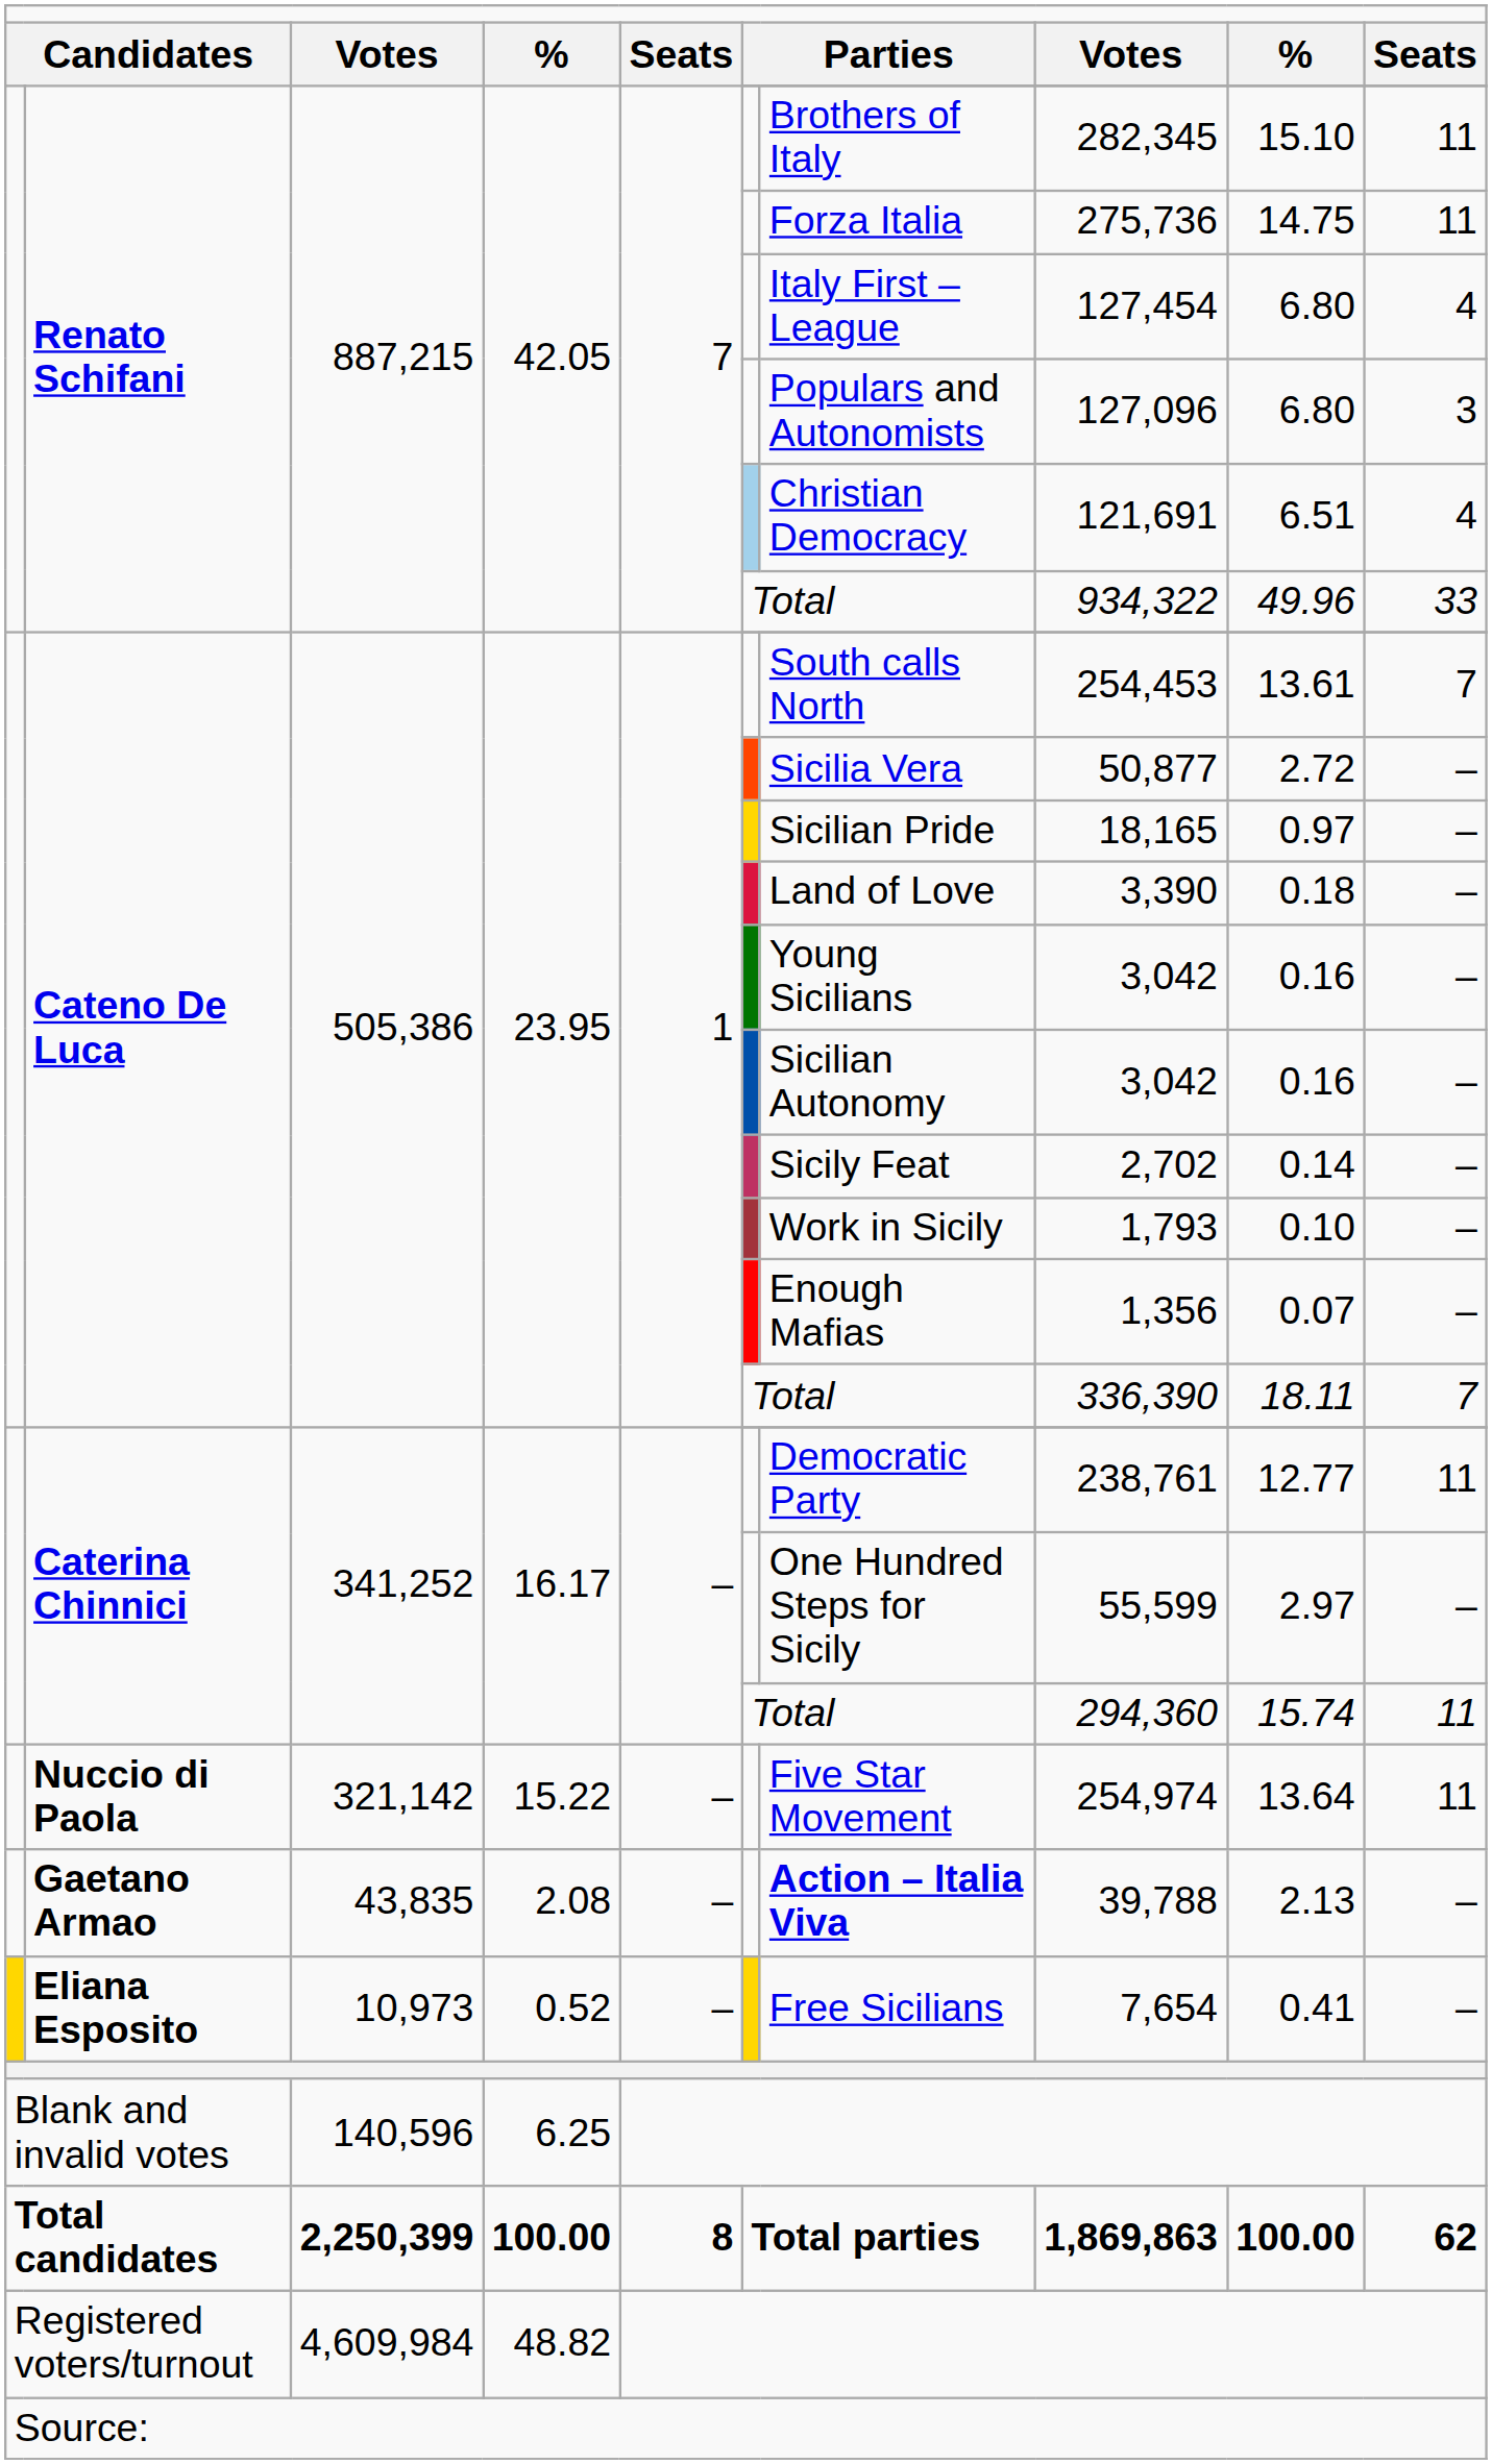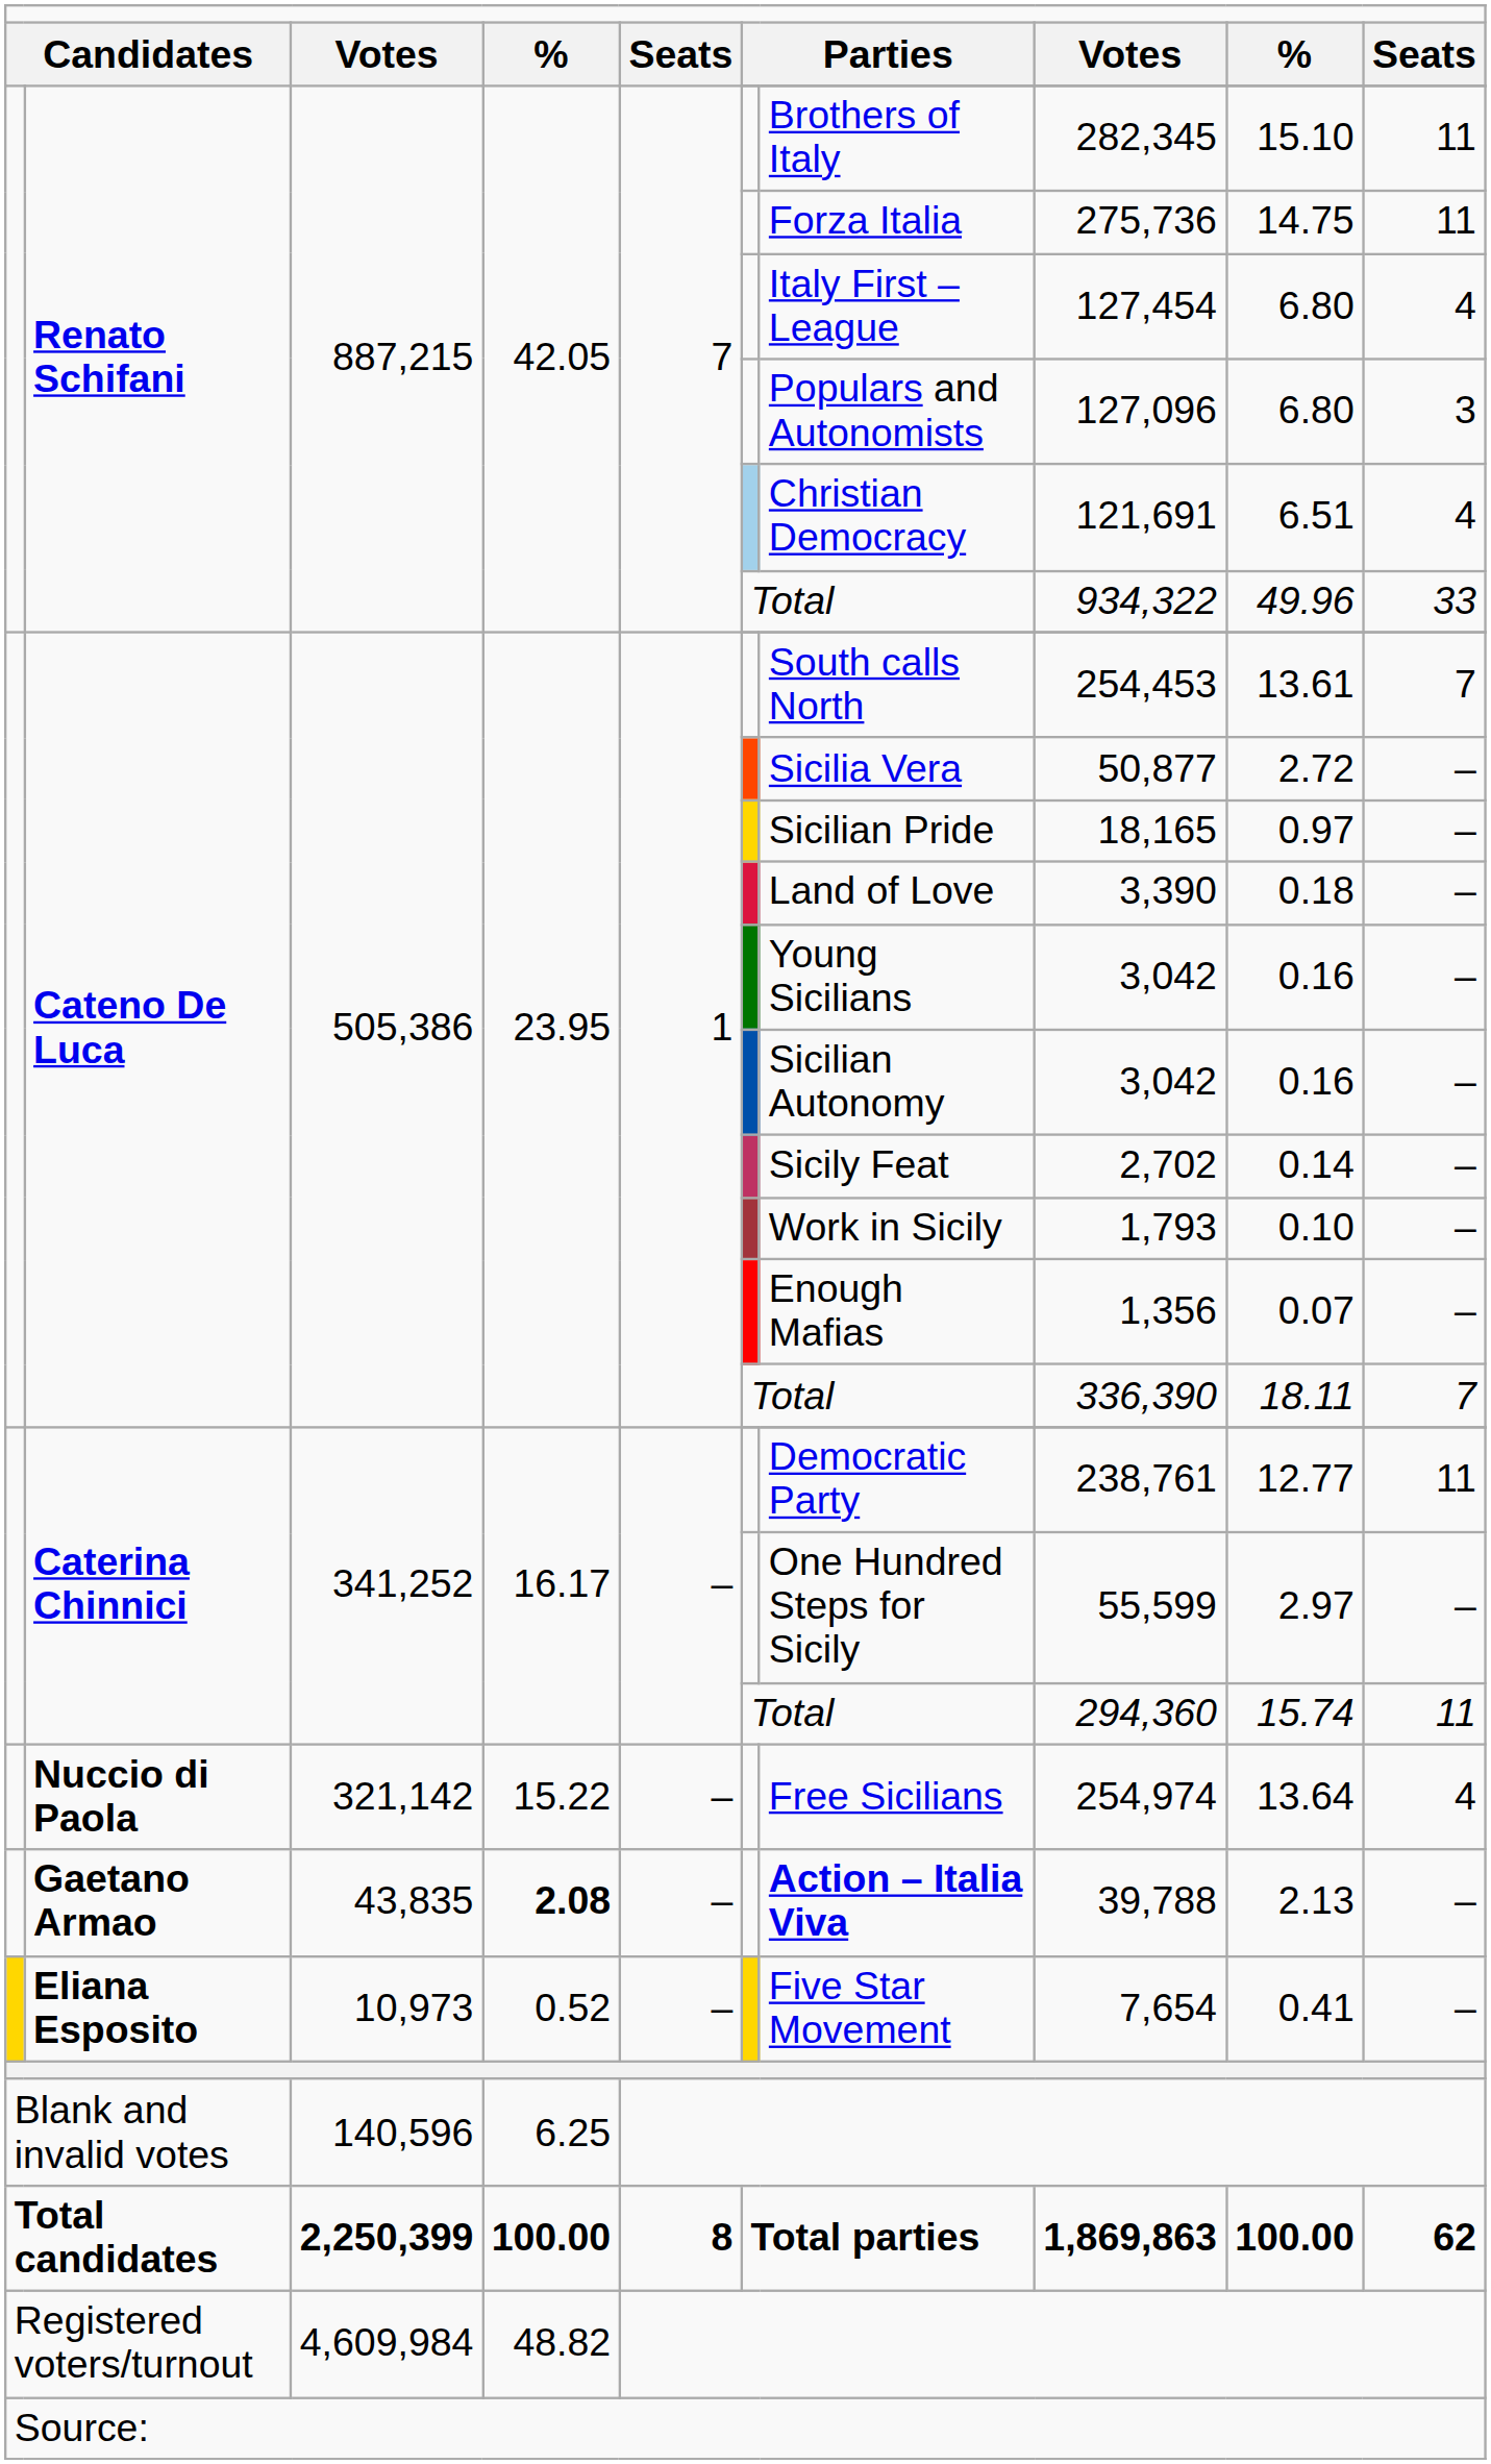Nuccio di Paola | column 7: Five Star Movement -> Free Sicilians
Nuccio di Paola | column 10: 11 -> 4
Gaetano Armao | column 4: normal -> bold
Eliana Esposito | column 7: Free Sicilians -> Five Star Movement
